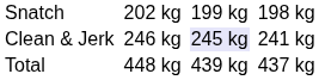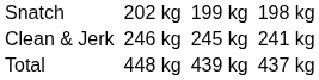Clean & Jerk | column 3: lavender background -> no background
